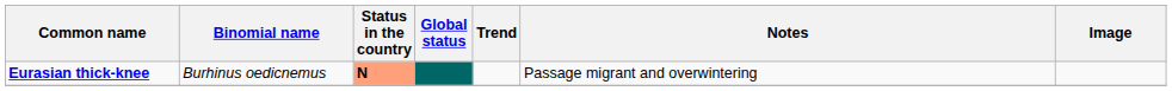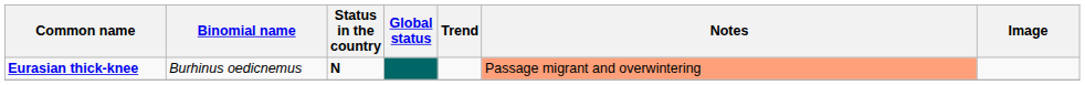Eurasian thick-knee | Status in the country: lightsalmon background -> no background
Eurasian thick-knee | Notes: no background -> lightsalmon background
